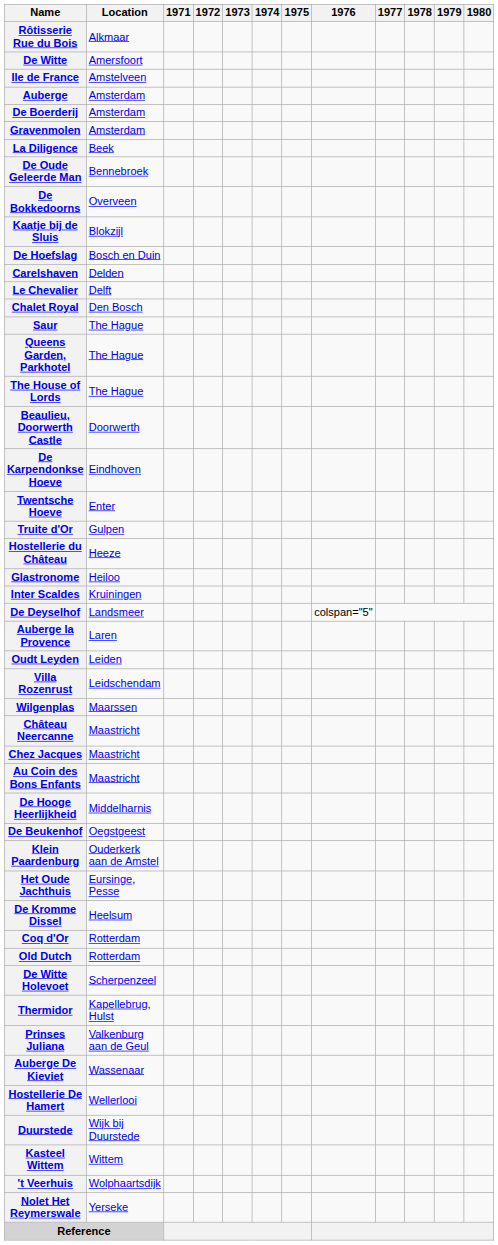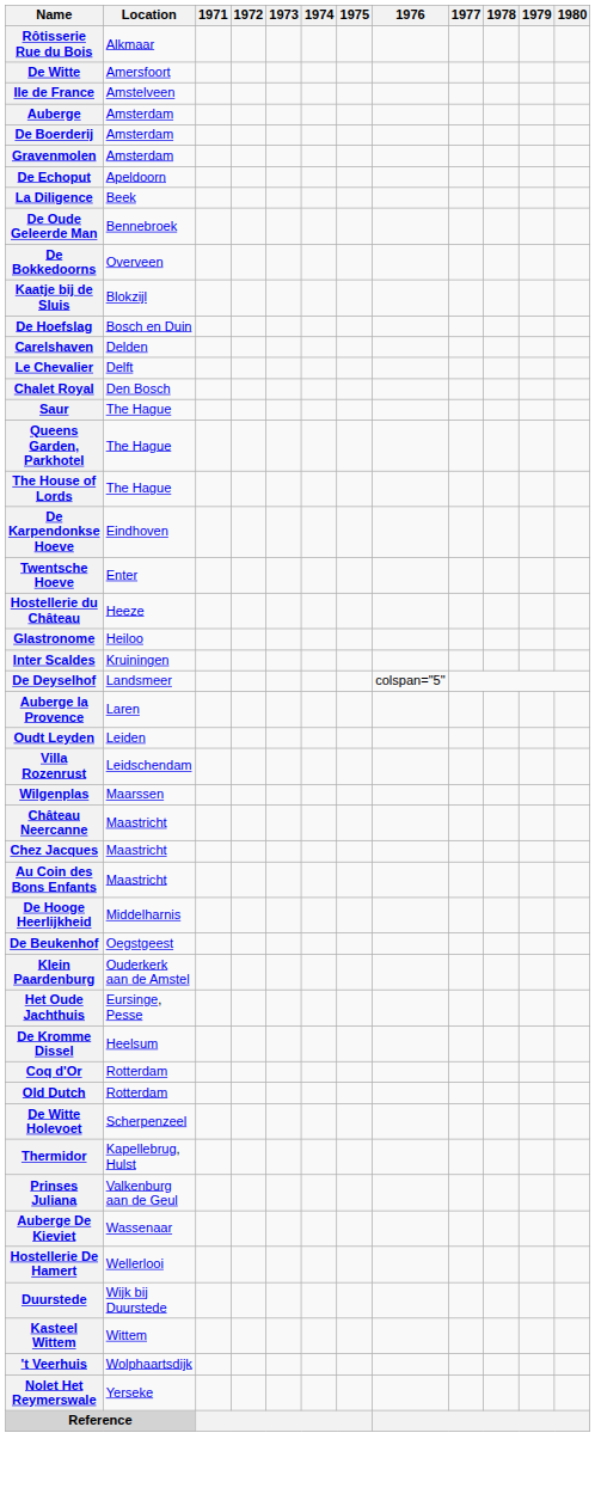+ row: De Echoput | Apeldoorn
- row: Beaulieu, Doorwerth Castle | Doorwerth
- row: Truite d'Or | Gulpen
